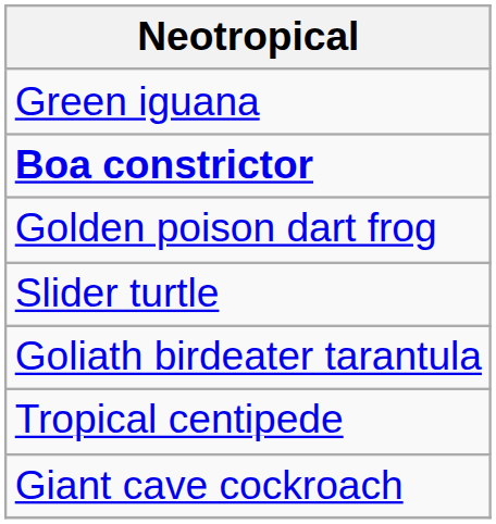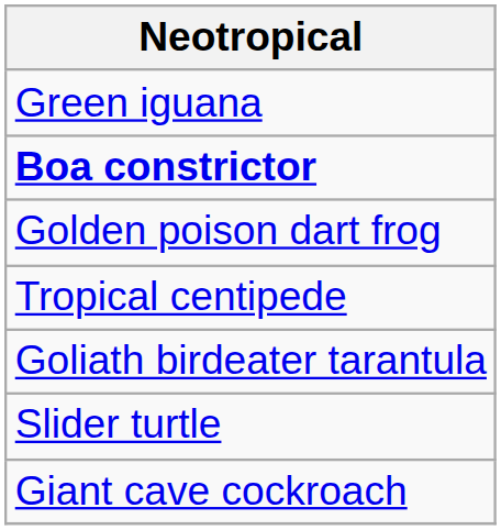row 5 | column 1: Slider turtle -> Tropical centipede
row 7 | column 1: Tropical centipede -> Slider turtle
